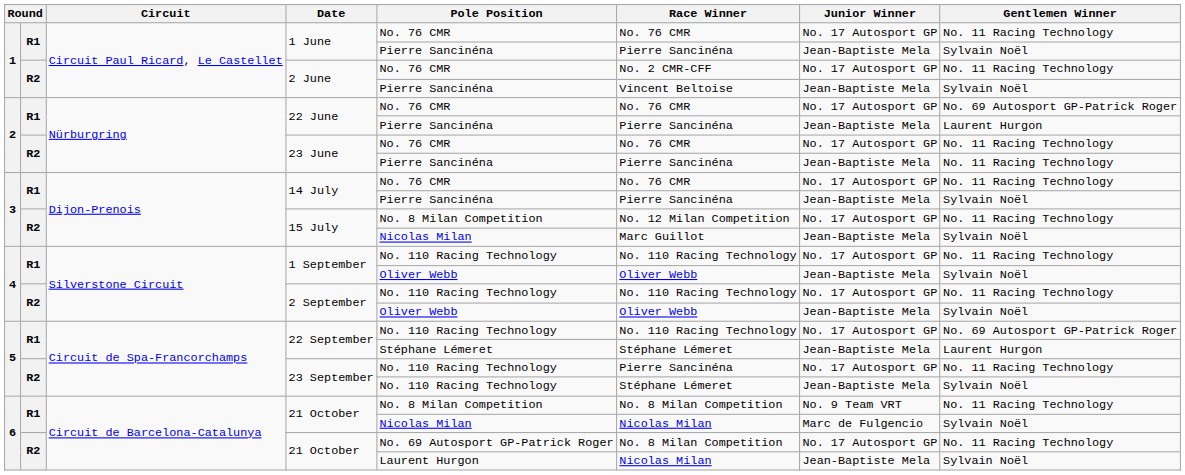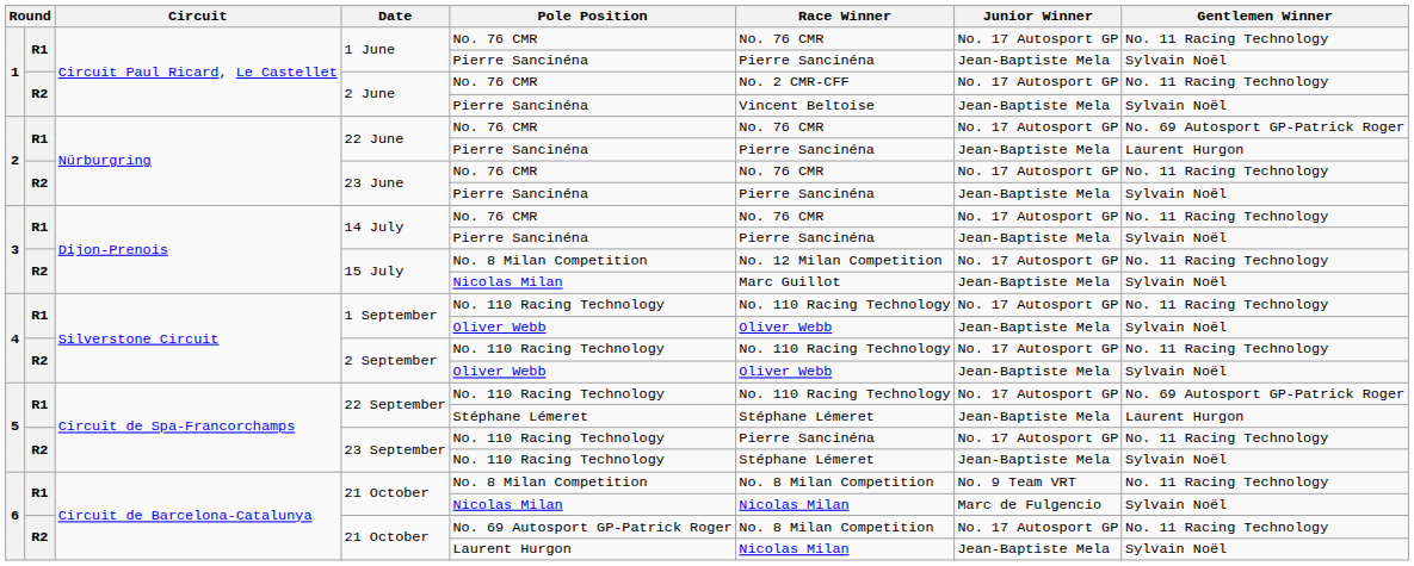row 9 | Gentlemen Winner: No. 11 Racing Technology -> Sylvain Noël
